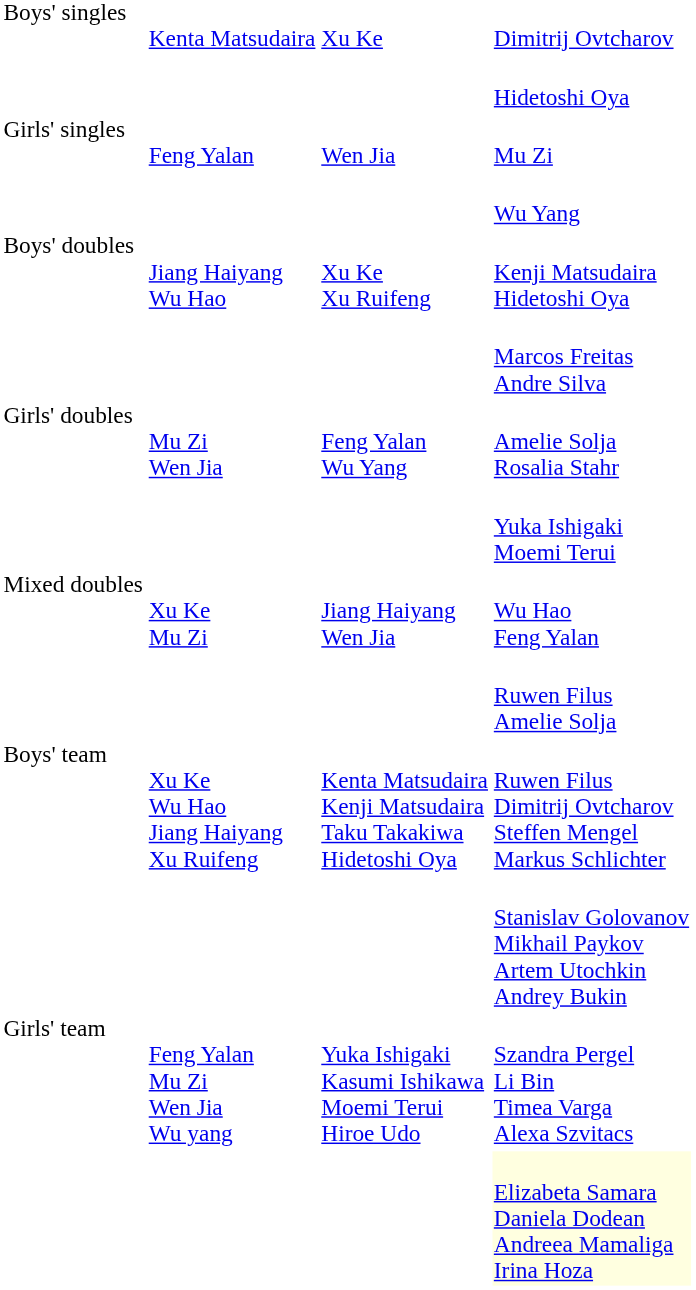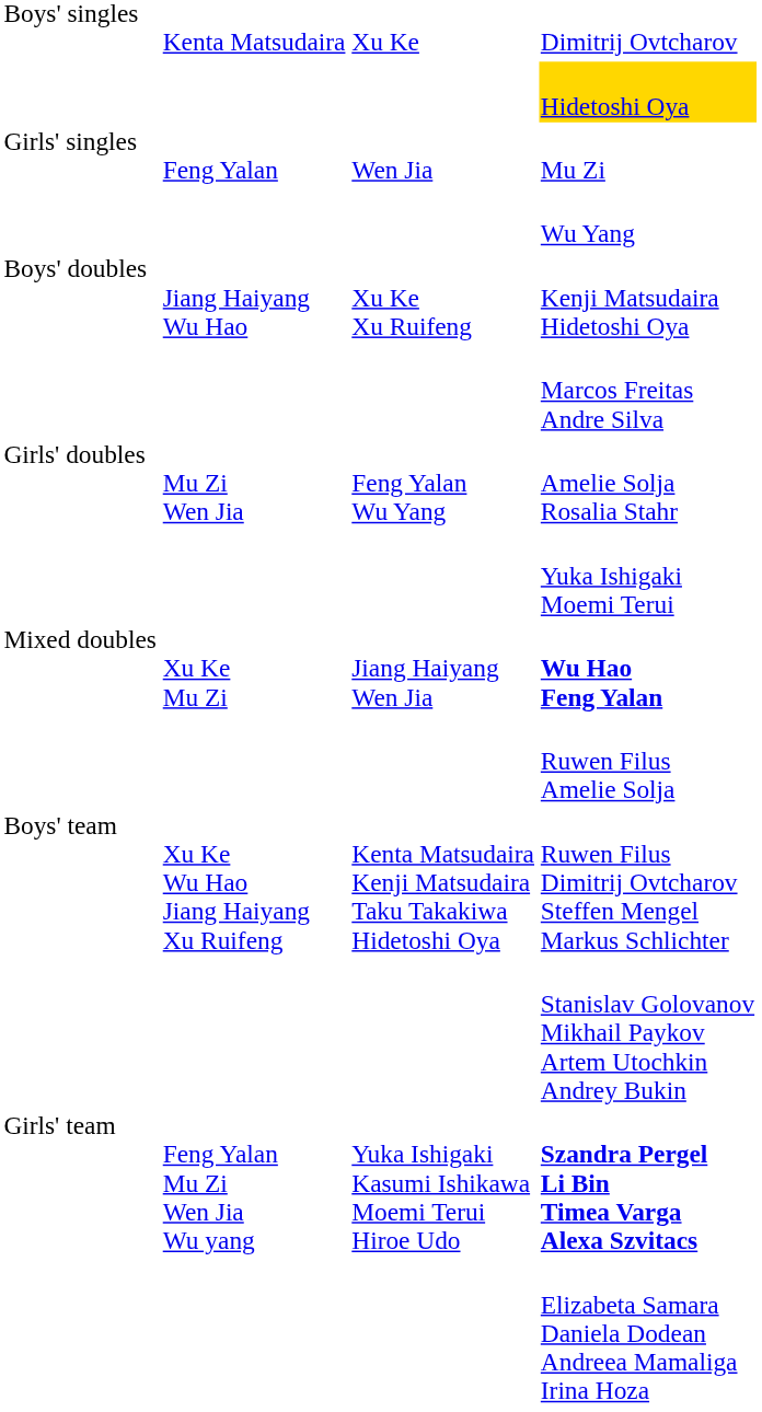Hidetoshi Oya | column 4: no background -> gold background
Wu Hao Feng Yalan | column 4: normal -> bold
Szandra Pergel Li Bin Timea Varga Alexa Szvitacs | column 4: normal -> bold
Elizabeta Samara Daniela Dodean Andreea Mamaliga Irina Hoza | column 4: lightyellow background -> no background
